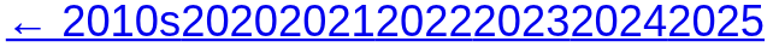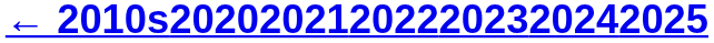row 1 | column 1: normal -> bold
